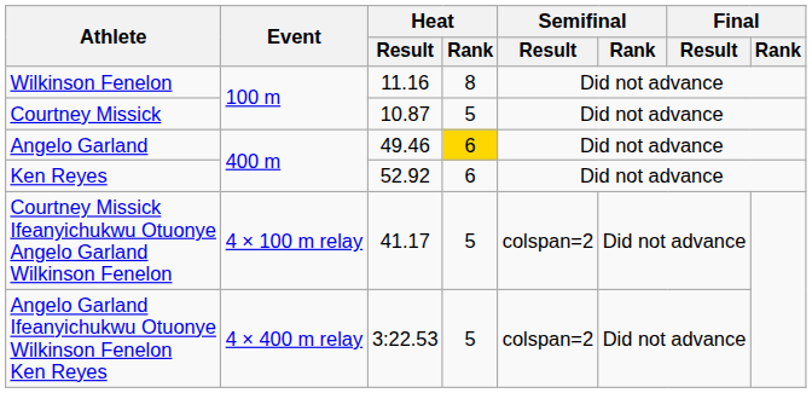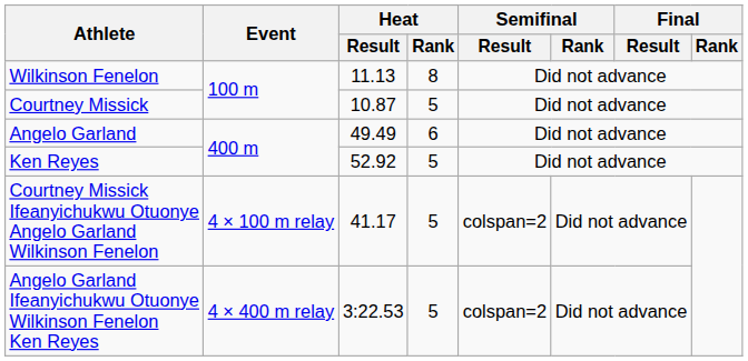Wilkinson Fenelon | Heat / Result: 11.16 -> 11.13
Angelo Garland | Heat / Result: 49.46 -> 49.49
Angelo Garland | Heat / Rank: gold background -> no background
Ken Reyes | Heat / Rank: 6 -> 5
